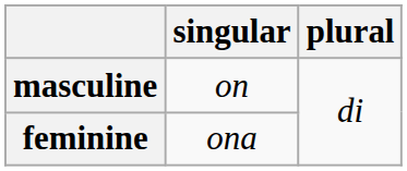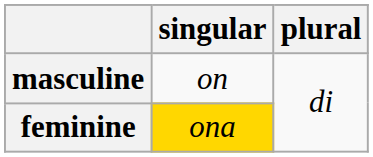feminine | singular: no background -> gold background
